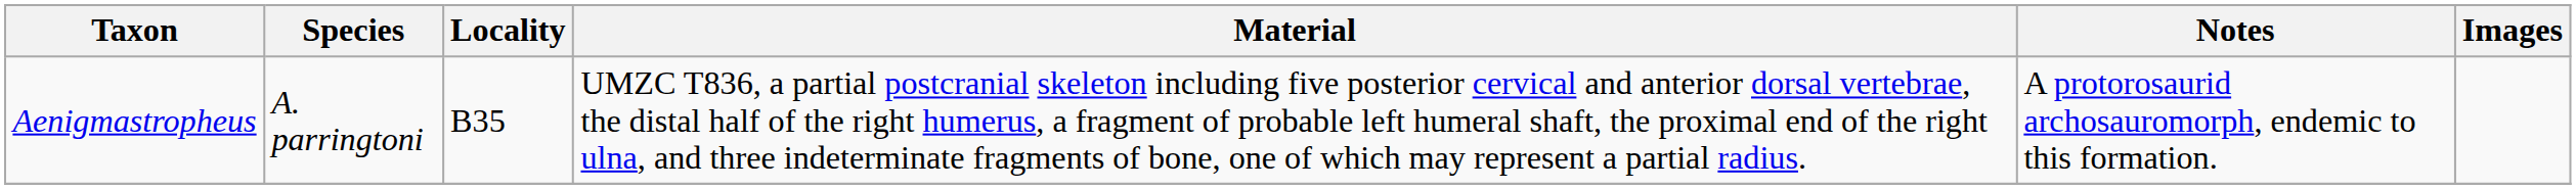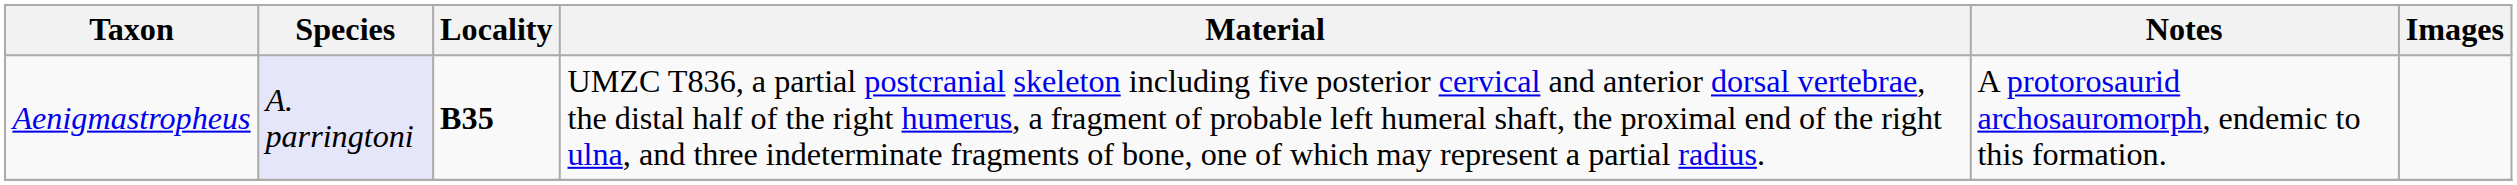Aenigmastropheus | Species: no background -> lavender background
Aenigmastropheus | Locality: normal -> bold
